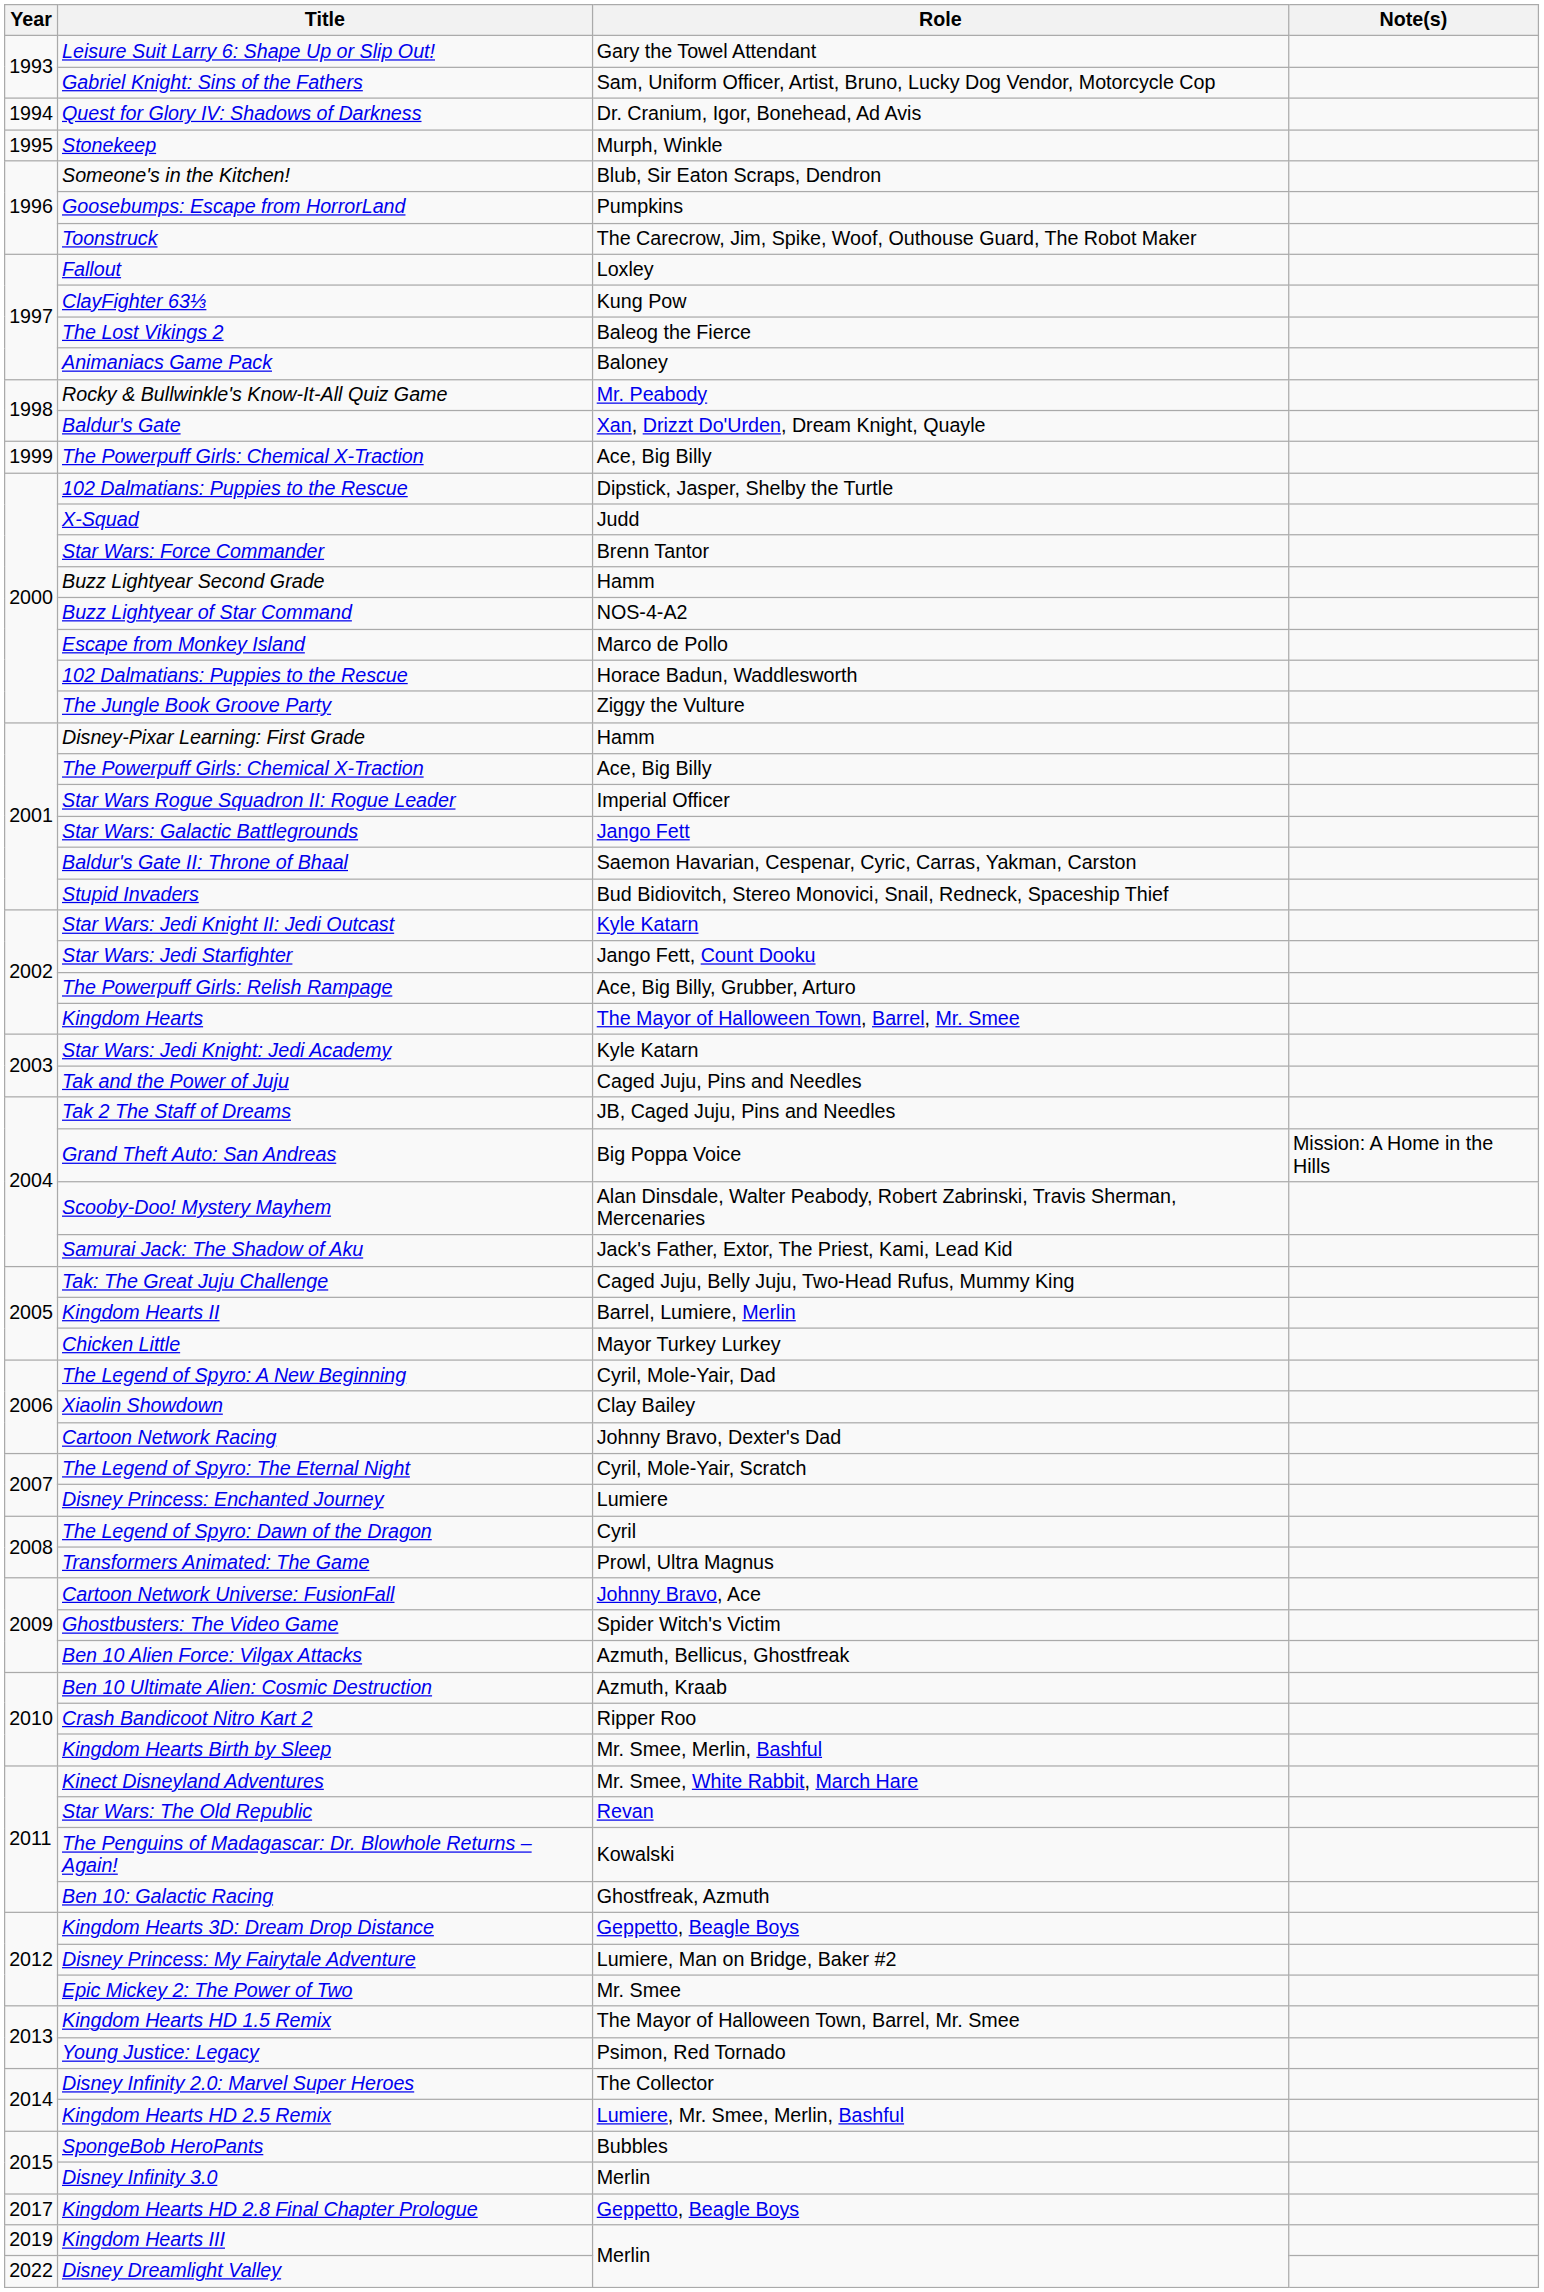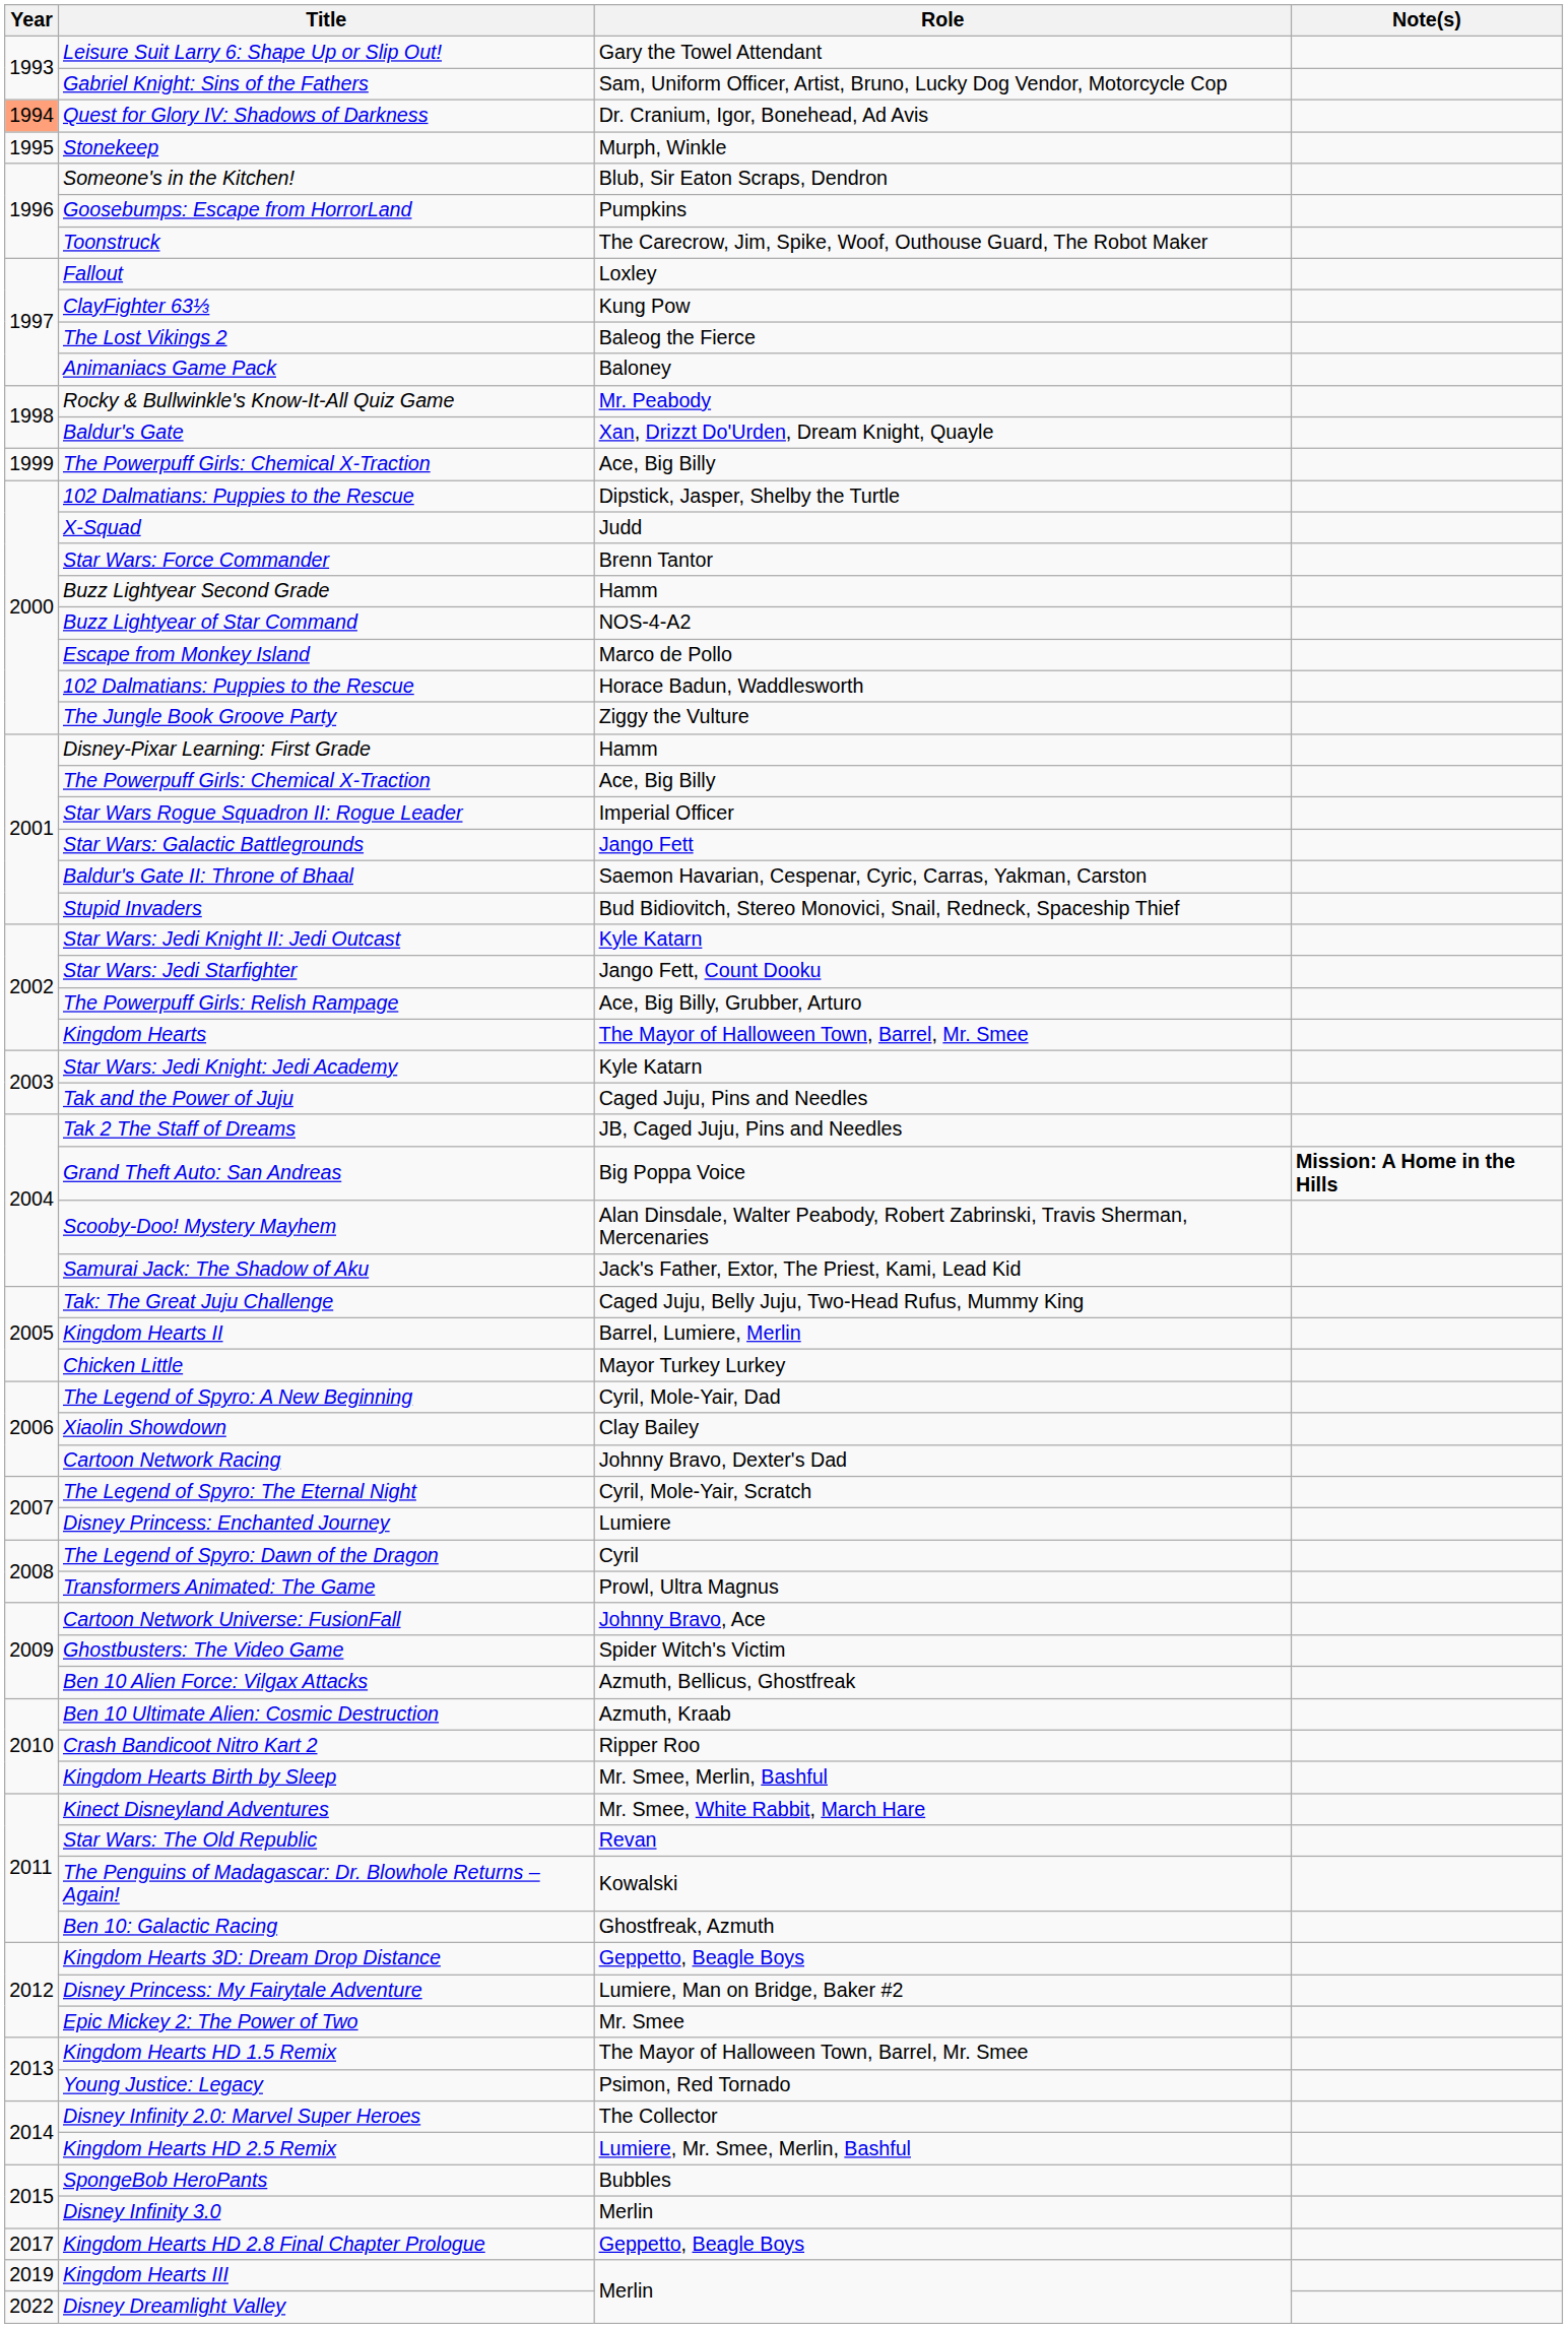Quest for Glory IV: Shadows of Darkness | Year: no background -> lightsalmon background
Grand Theft Auto: San Andreas | Note(s): normal -> bold
